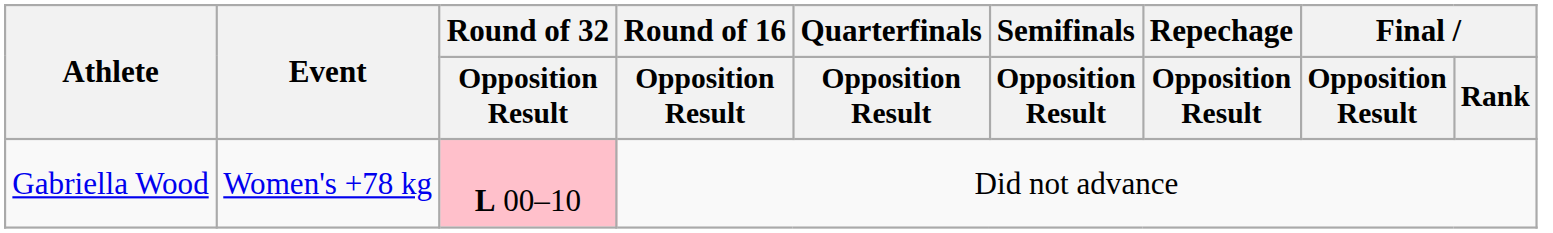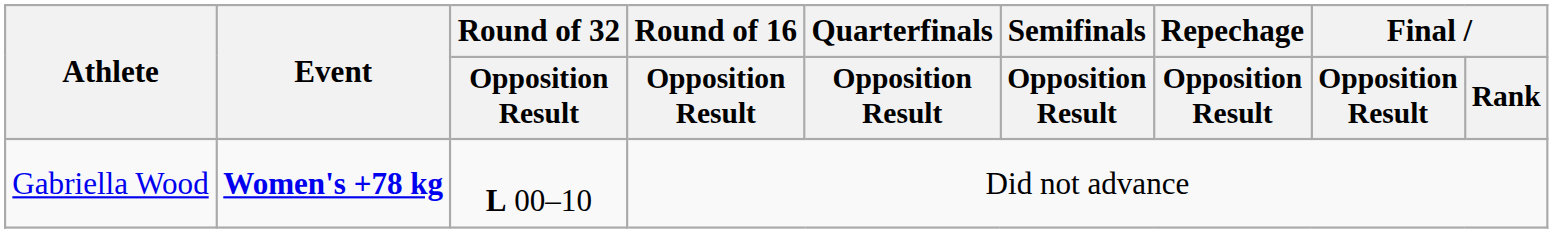Gabriella Wood | Event: normal -> bold
Gabriella Wood | Round of 32 / Opposition Result: pink background -> no background
